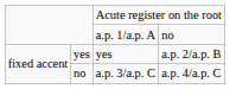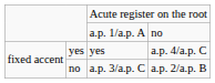row 3 | column 4: a.p. 2/a.p. B -> a.p. 4/a.p. C
row 4 | column 4: a.p. 4/a.p. C -> a.p. 2/a.p. B
